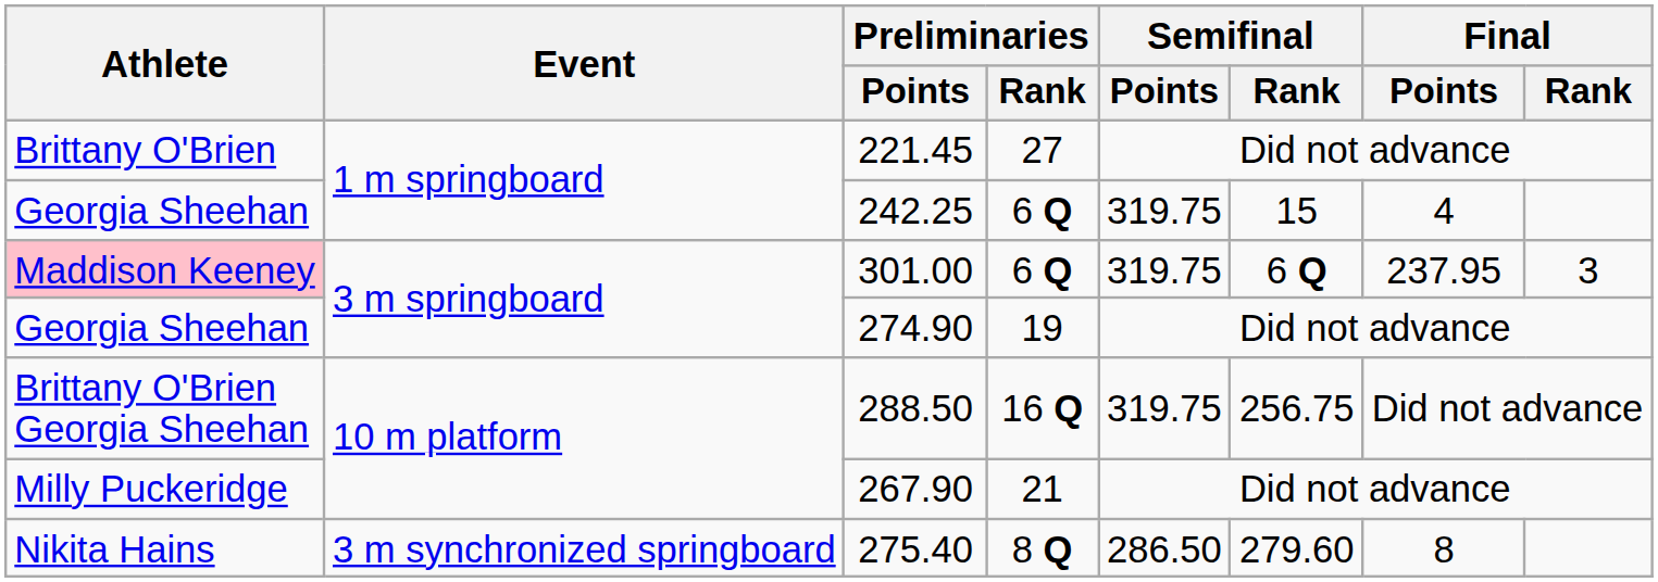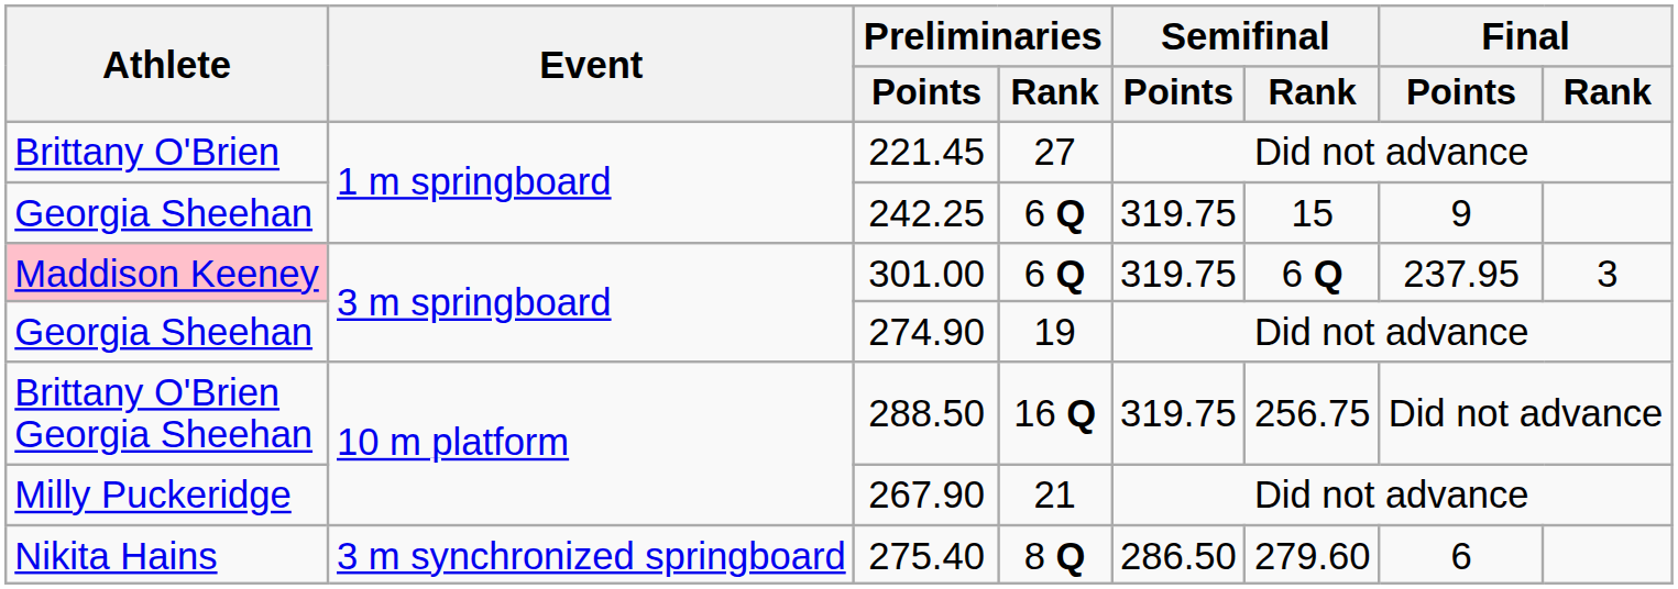242.25 | Final / Points: 4 -> 9
275.40 | Final / Points: 8 -> 6
